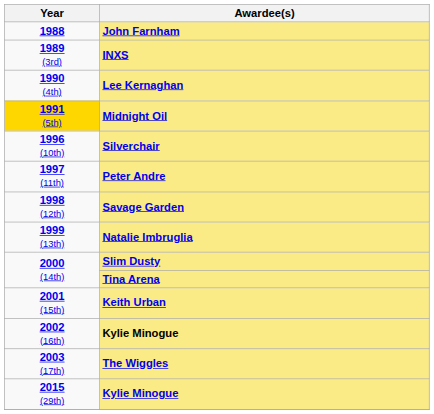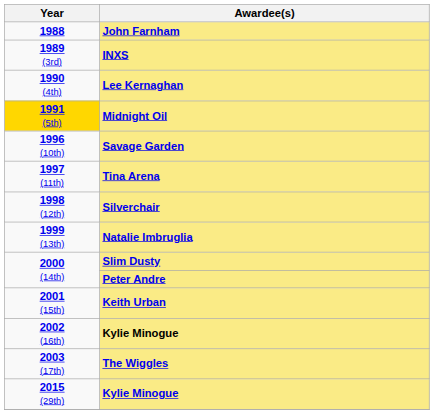row 6 | Awardee(s): Silverchair -> Savage Garden
row 7 | Awardee(s): Peter Andre -> Tina Arena
row 8 | Awardee(s): Savage Garden -> Silverchair
row 11 | Awardee(s): Tina Arena -> Peter Andre
